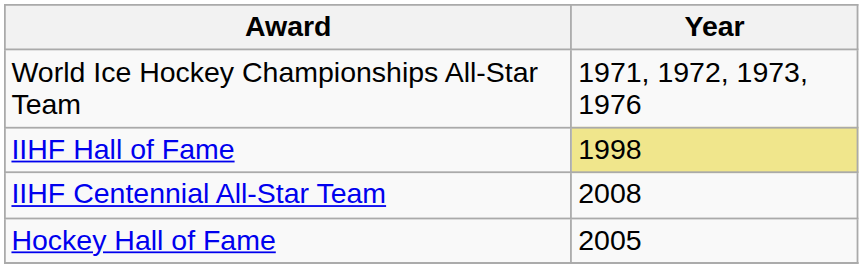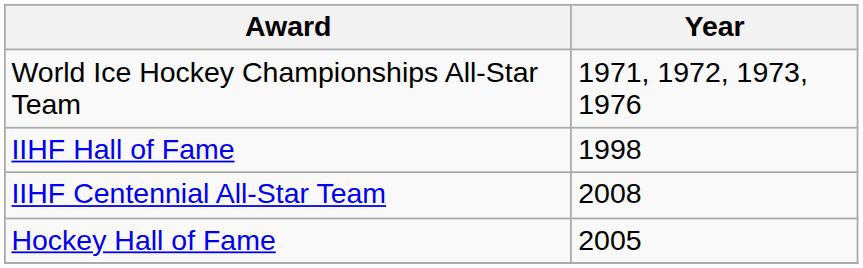IIHF Hall of Fame | Year: khaki background -> no background
